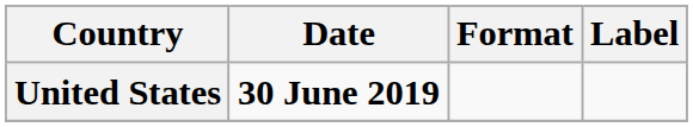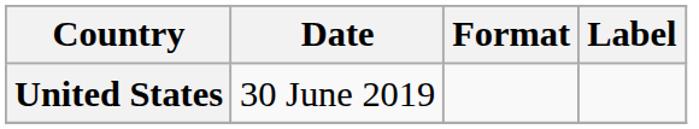United States | Date: bold -> normal
